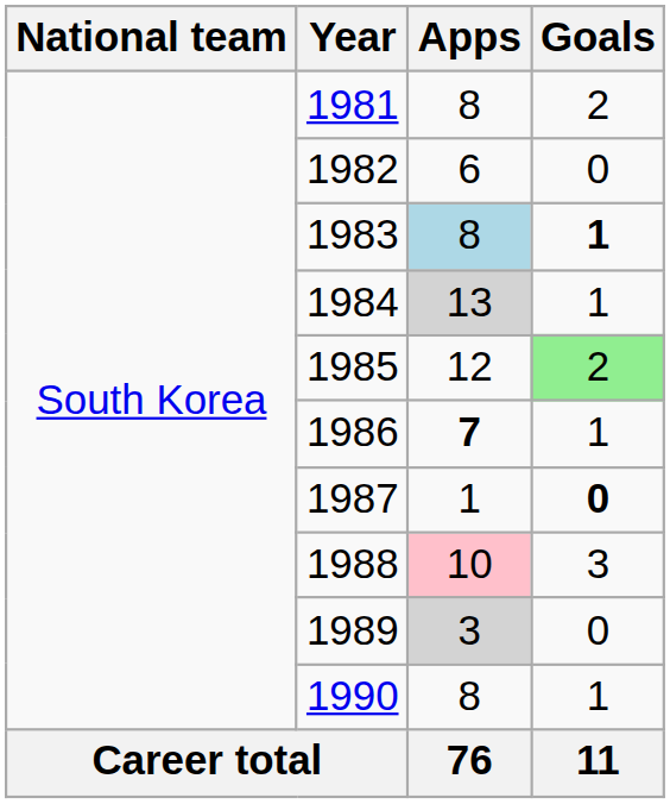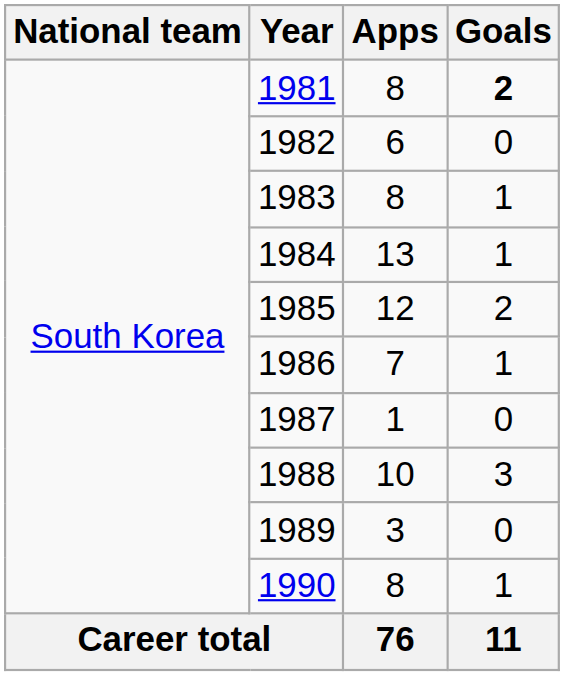1981 | Goals: normal -> bold
1983 | Apps: lightblue background -> no background
1983 | Goals: bold -> normal
1984 | Apps: lightgrey background -> no background
1985 | Goals: lightgreen background -> no background
1986 | Apps: bold -> normal
1987 | Goals: bold -> normal
1988 | Apps: pink background -> no background
1989 | Apps: lightgrey background -> no background
